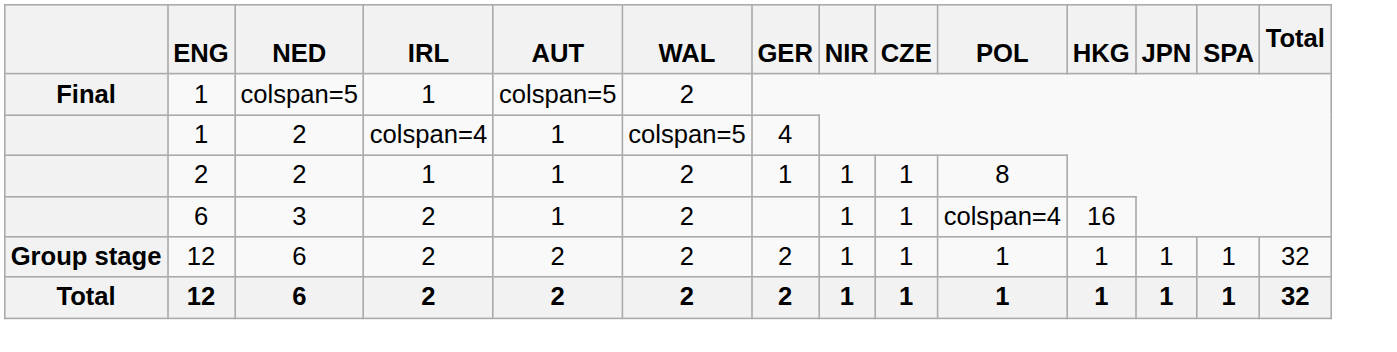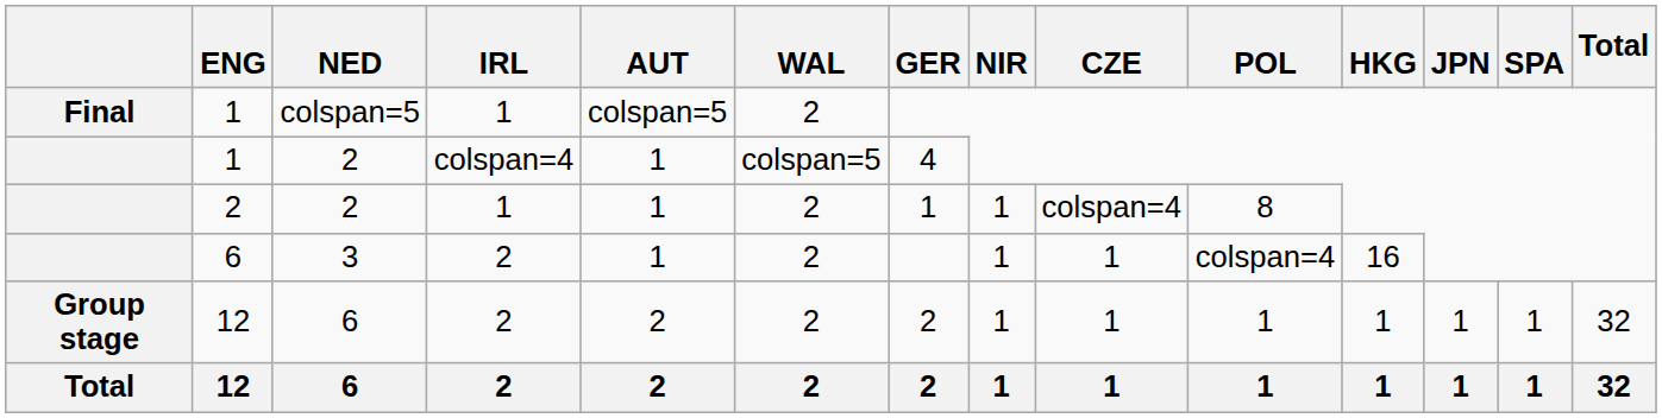row 4 | CZE: 1 -> colspan=4
